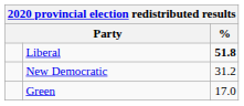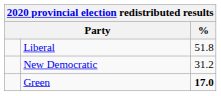Liberal | %: bold -> normal
Green | %: normal -> bold
